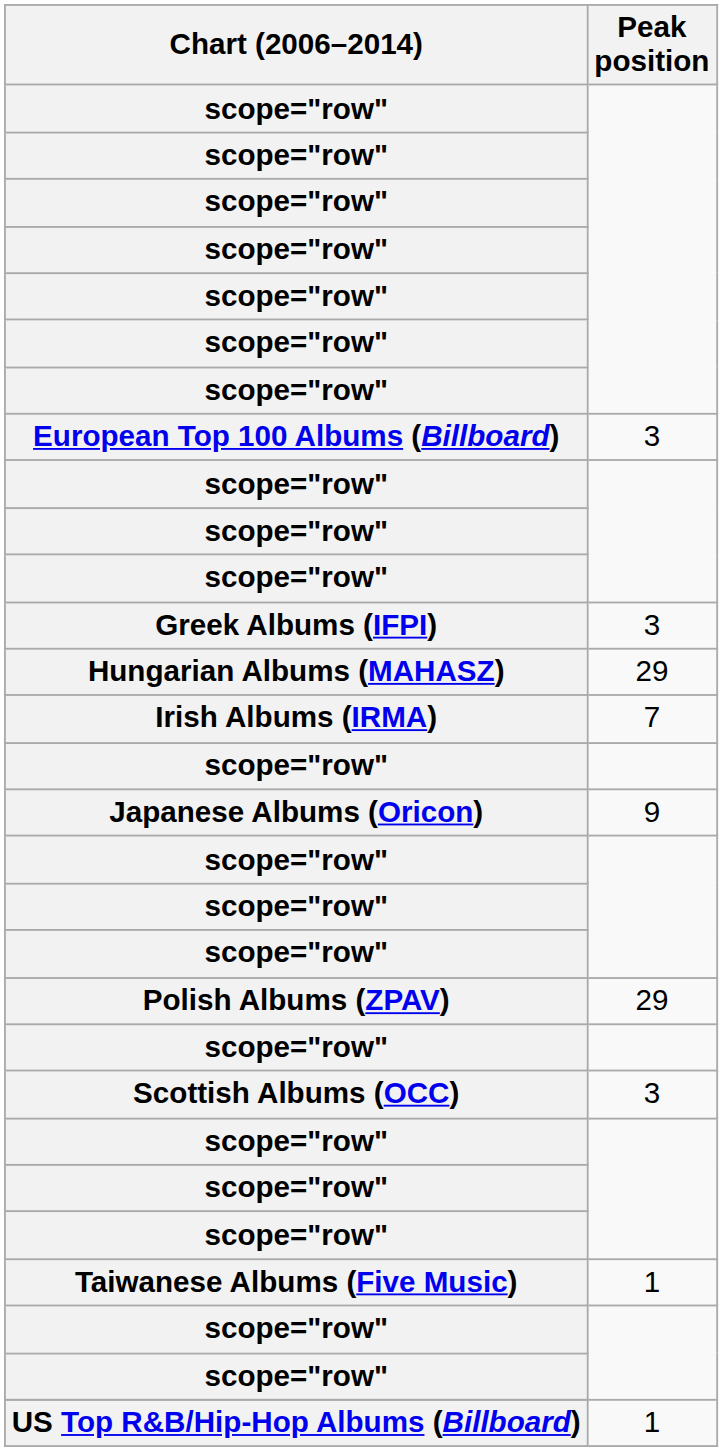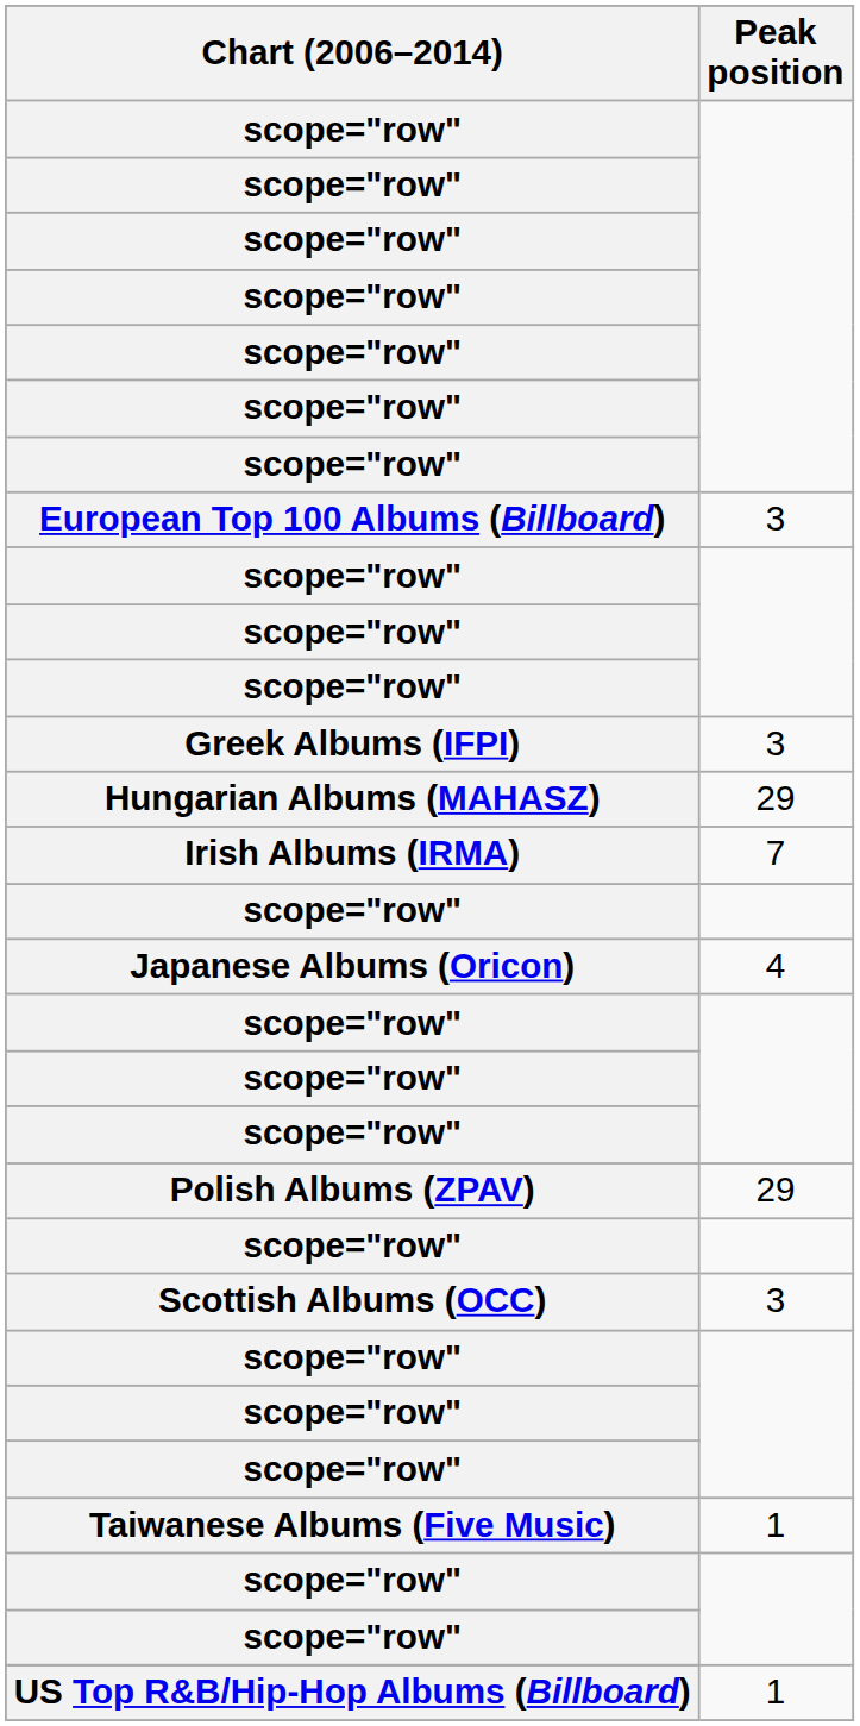Japanese Albums (Oricon) | Peak position: 9 -> 4
